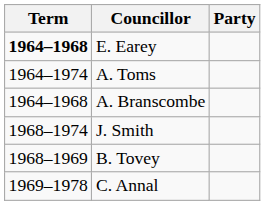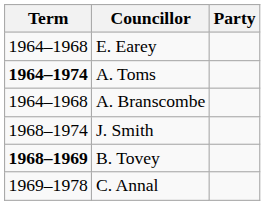E. Earey | Term: bold -> normal
A. Toms | Term: normal -> bold
B. Tovey | Term: normal -> bold
